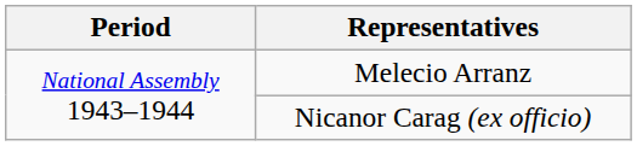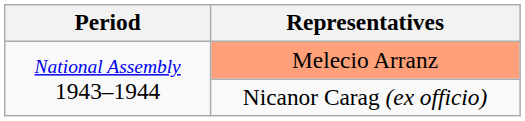Melecio Arranz | Representatives: no background -> lightsalmon background
